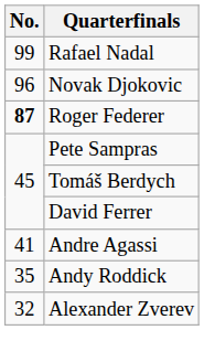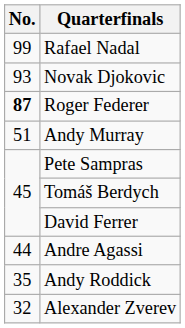Novak Djokovic | No.: 96 -> 93
+ row: 51 | Andy Murray
Andre Agassi | No.: 41 -> 44
